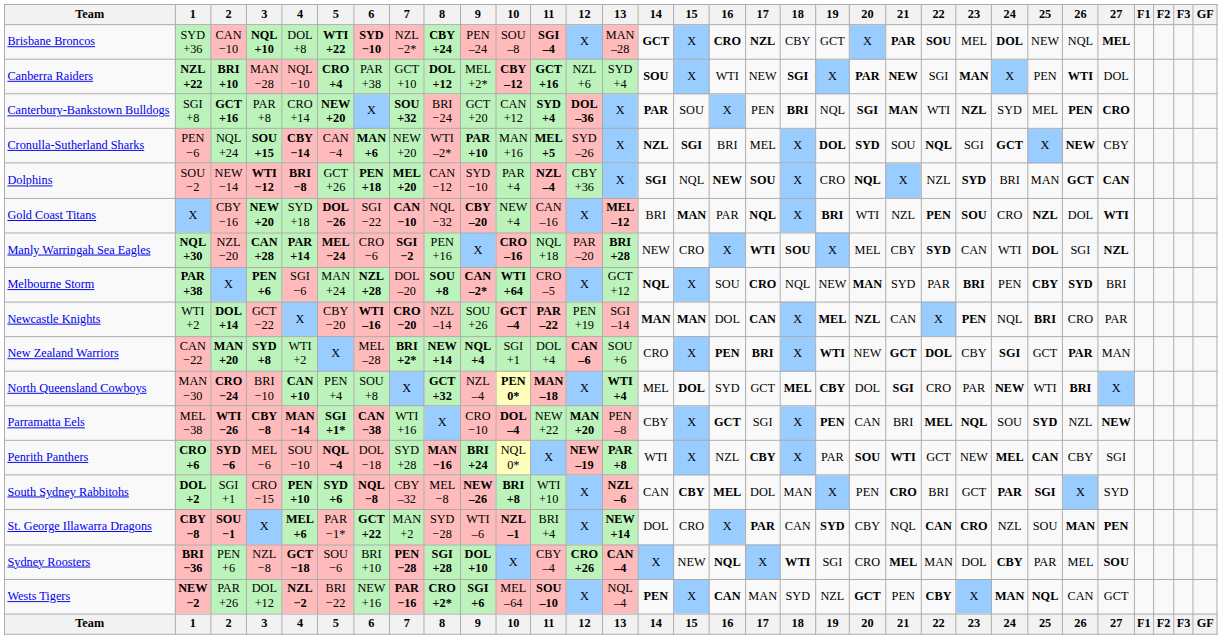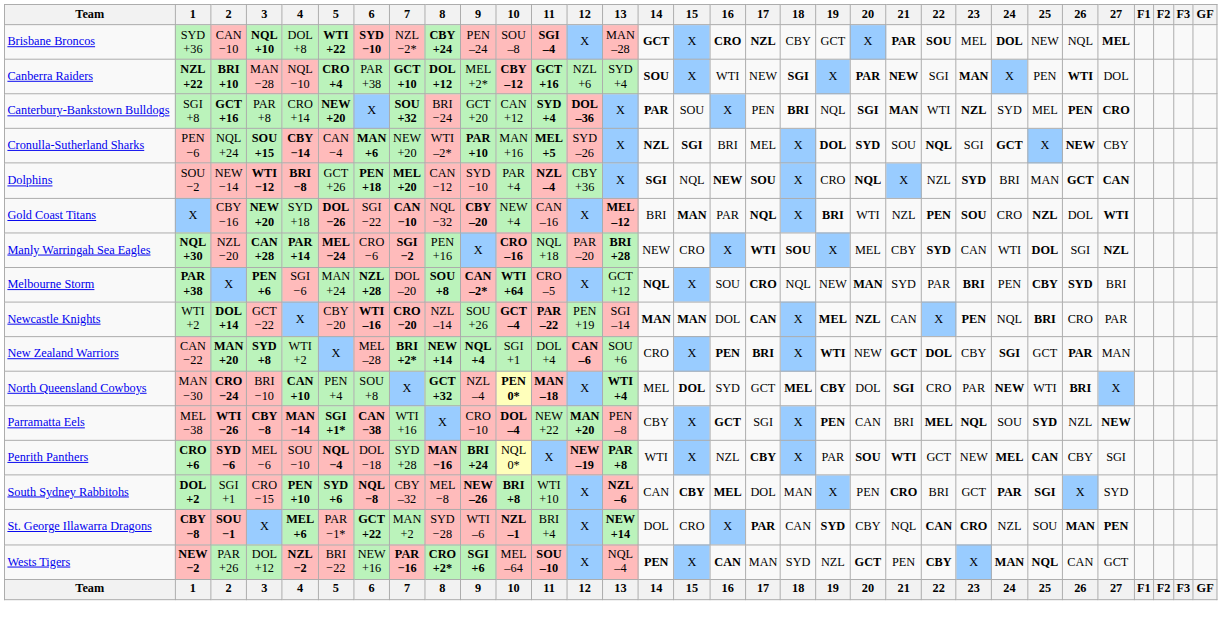Canberra Raiders | 7: normal -> bold
- row: Sydney Roosters | BRI −36 | PEN +6 | NZL −8 | GCT −18 | SOU −6 | BRI +10 | PEN −28 | SGI +28 | DOL +10 | X | CBY –4 | CRO +26 | CAN –4 | X | NEW | NQL | X | WTI | SGI | CRO | MEL | MAN | DOL | CBY | PAR | MEL | SOU
